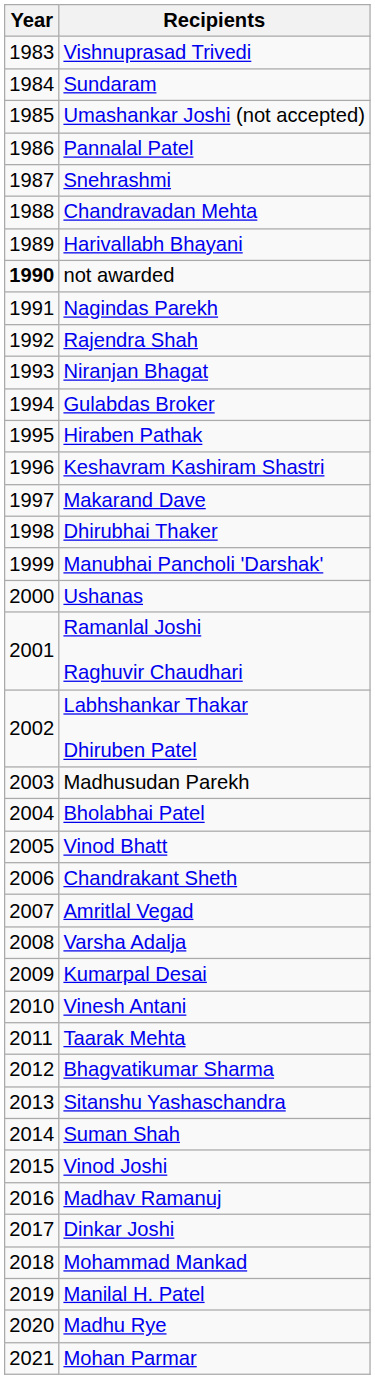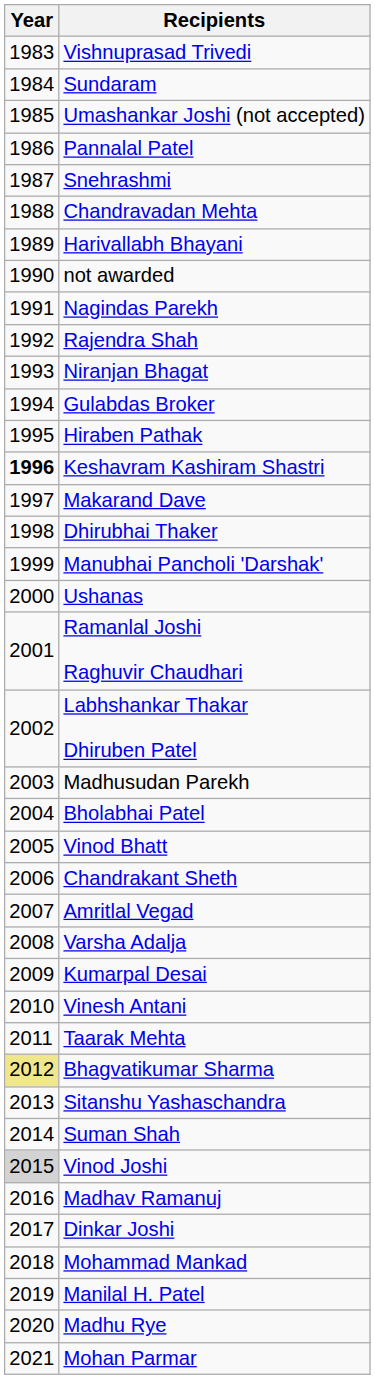not awarded | Year: bold -> normal
Keshavram Kashiram Shastri | Year: normal -> bold
Bhagvatikumar Sharma | Year: no background -> khaki background
Vinod Joshi | Year: no background -> lightgrey background
